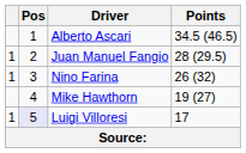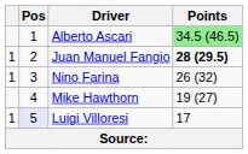Alberto Ascari | Points: no background -> lightgreen background
Juan Manuel Fangio | Points: normal -> bold
